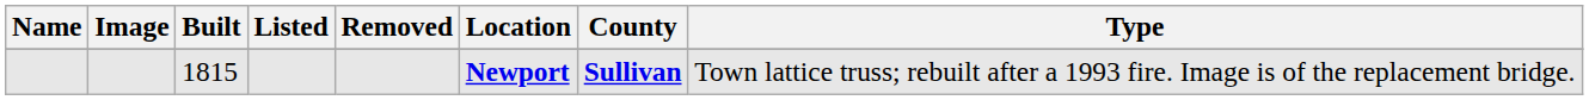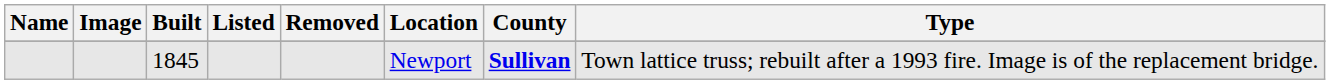row 2 | Built: 1815 -> 1845
row 2 | Location: bold -> normal
